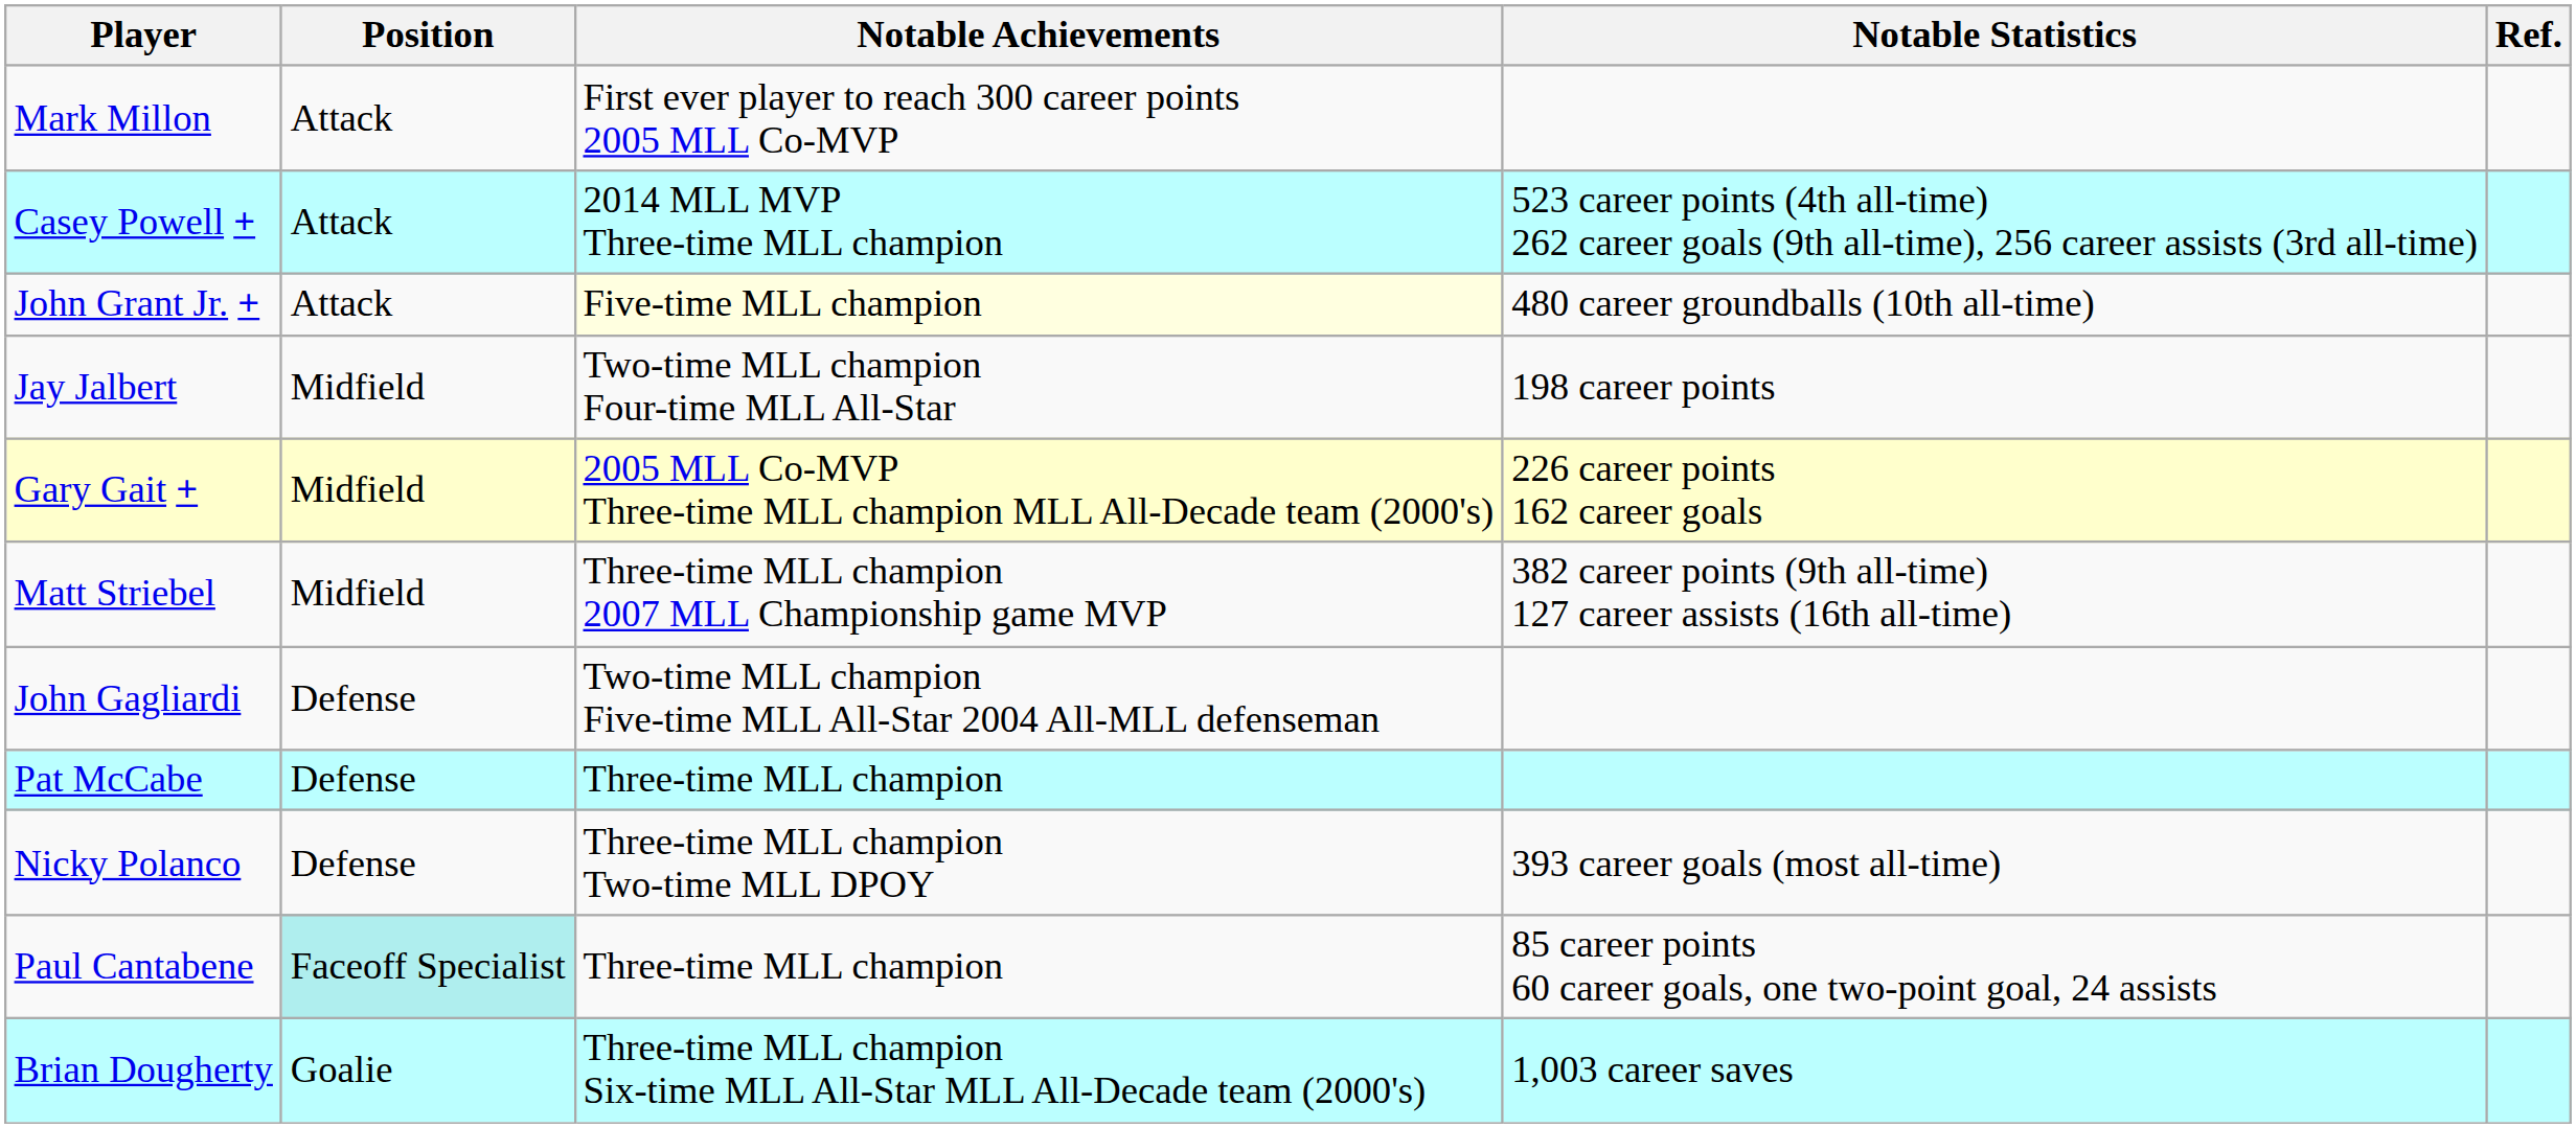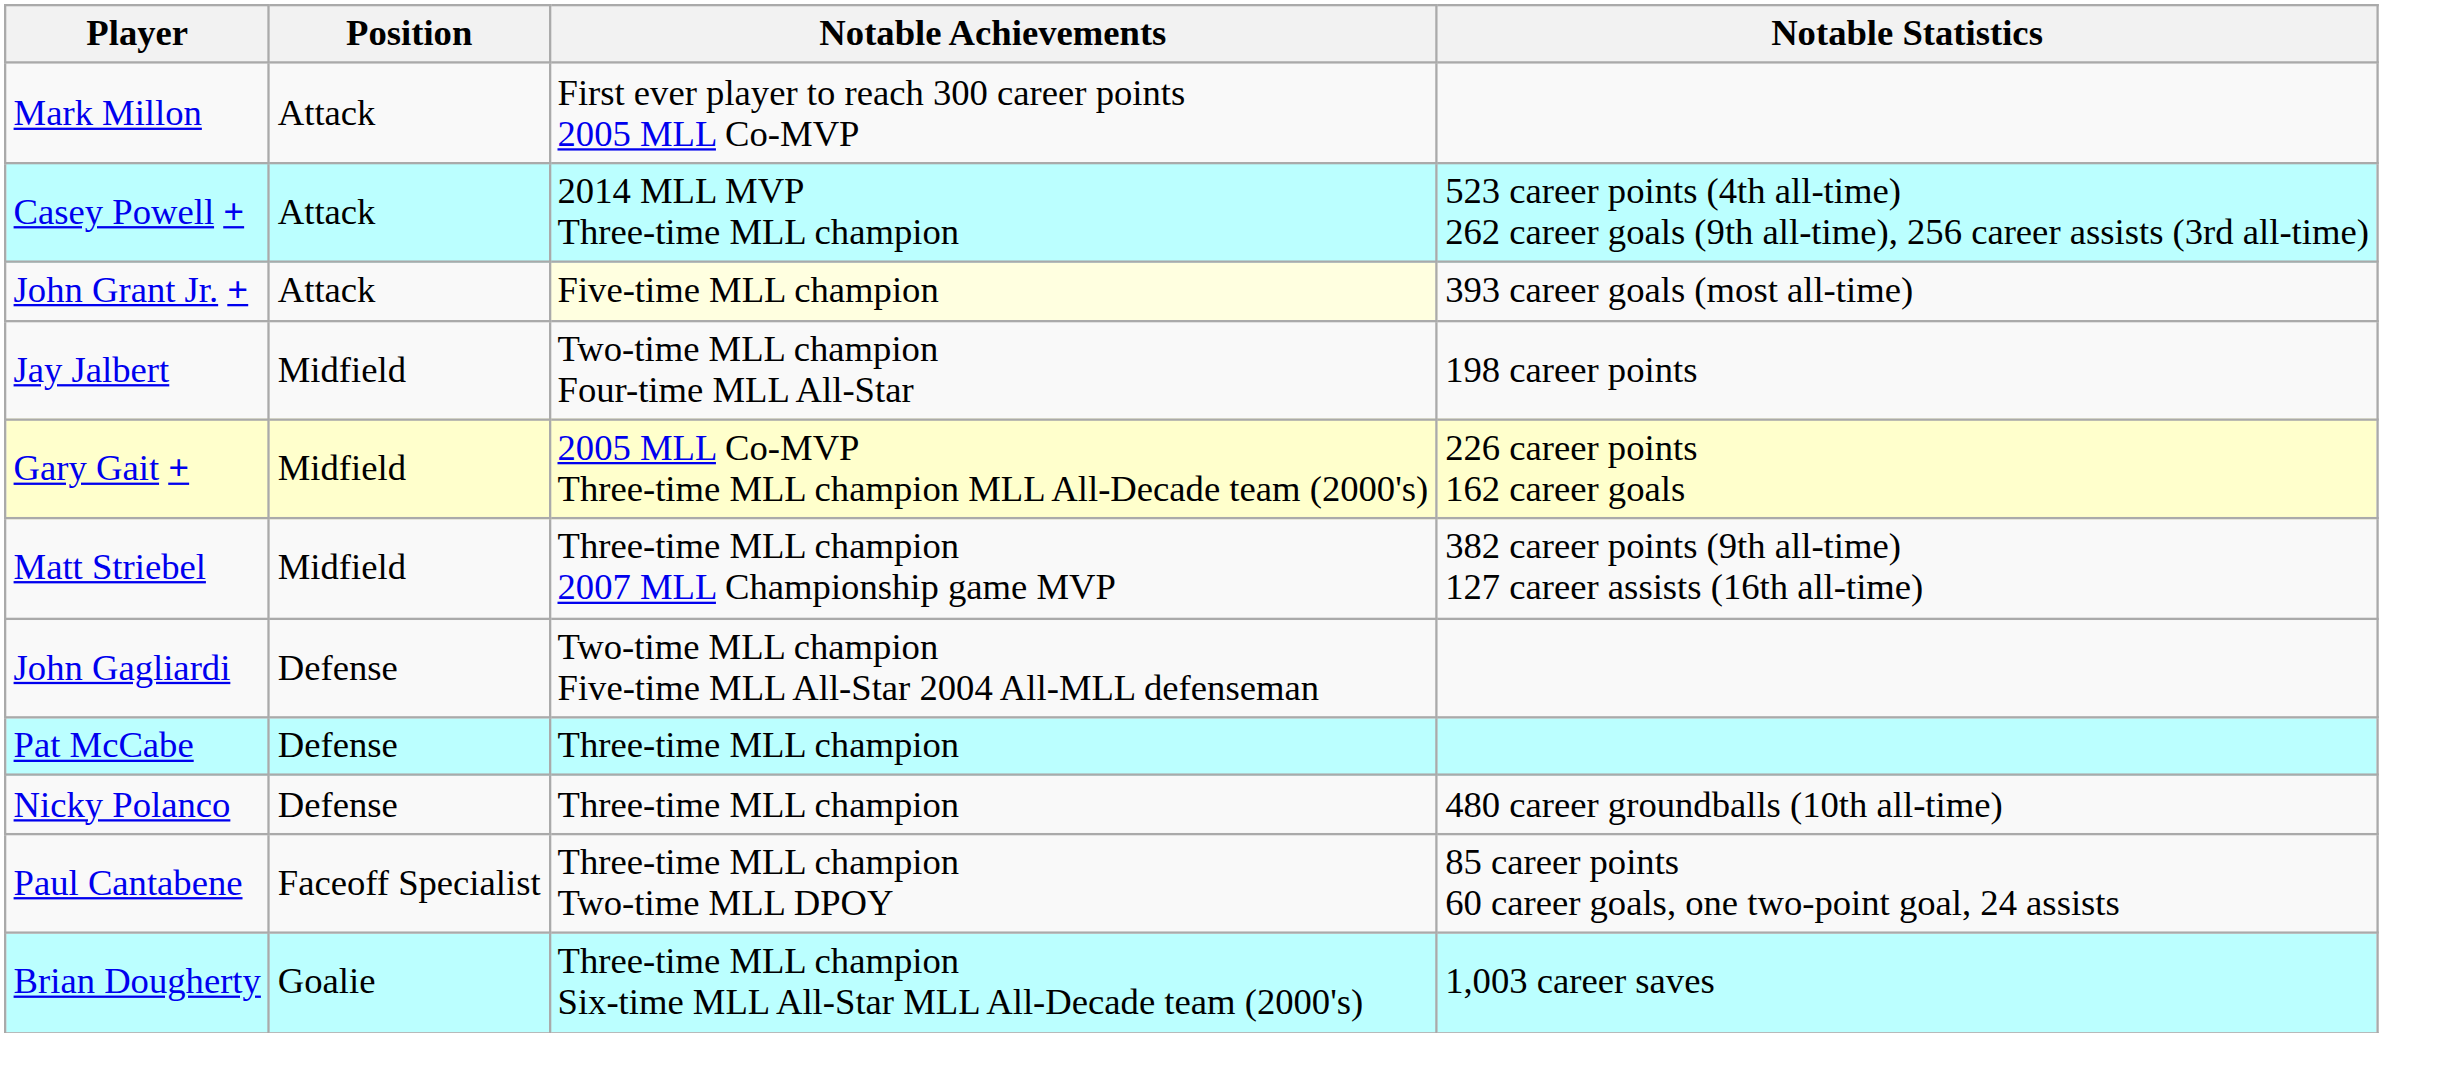- column: Ref.
John Grant Jr. + | Notable Statistics: 480 career groundballs (10th all-time) -> 393 career goals (most all-time)
Nicky Polanco | Notable Achievements: Three-time MLL champion Two-time MLL DPOY -> Three-time MLL champion
Nicky Polanco | Notable Statistics: 393 career goals (most all-time) -> 480 career groundballs (10th all-time)
Paul Cantabene | Position: paleturquoise background -> no background
Paul Cantabene | Notable Achievements: Three-time MLL champion -> Three-time MLL champion Two-time MLL DPOY
